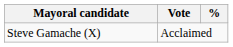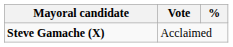Steve Gamache (X) | Mayoral candidate: normal -> bold
